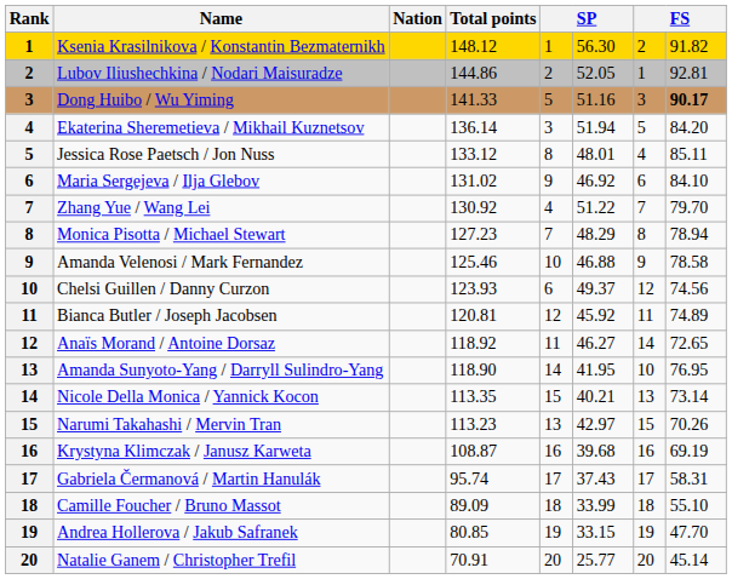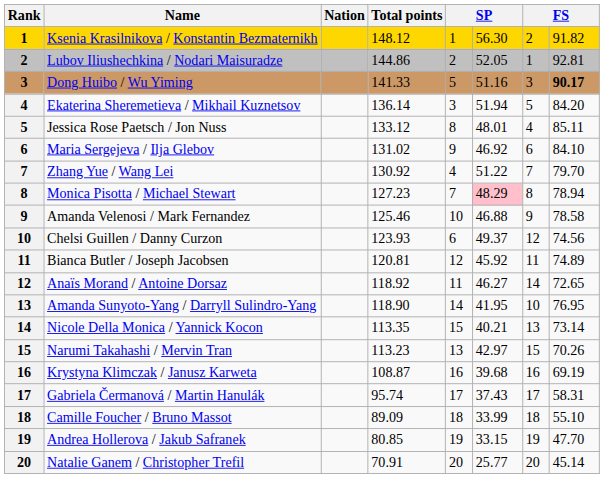Monica Pisotta / Michael Stewart | column 6: no background -> pink background
